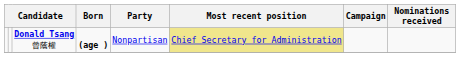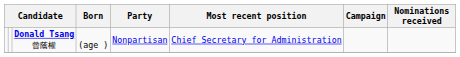Donald Tsang 曾蔭權 | Born: bold -> normal
Donald Tsang 曾蔭權 | Most recent position: khaki background -> no background
